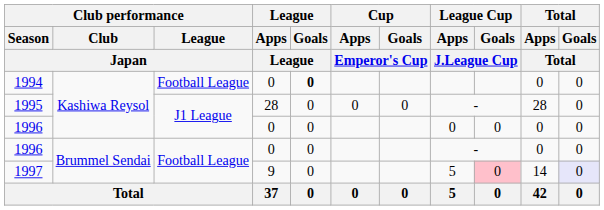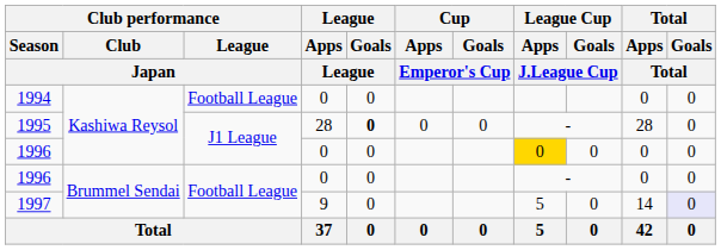1994 | League / Goals / League: bold -> normal
1995 | League / Goals / League: normal -> bold
1996 / Kashiwa Reysol | League Cup / Apps / J.League Cup: no background -> gold background
1997 | League Cup / Goals / J.League Cup: pink background -> no background
